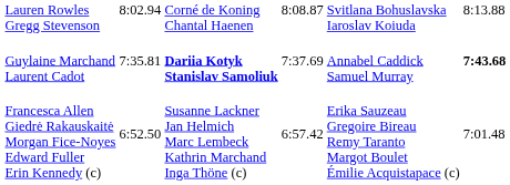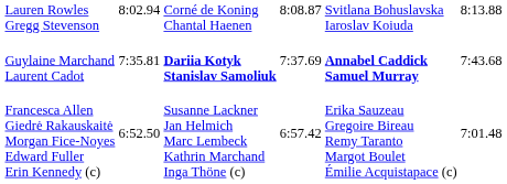Guylaine Marchand Laurent Cadot | column 5: normal -> bold
Guylaine Marchand Laurent Cadot | column 6: bold -> normal
